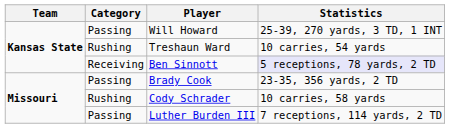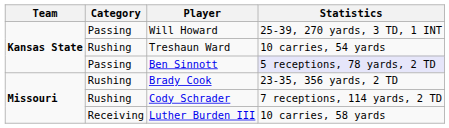Ben Sinnott | Category: Receiving -> Passing
Brady Cook | Category: Passing -> Rushing
Cody Schrader | Statistics: 10 carries, 58 yards -> 7 receptions, 114 yards, 2 TD
Luther Burden III | Category: Passing -> Receiving
Luther Burden III | Statistics: 7 receptions, 114 yards, 2 TD -> 10 carries, 58 yards
